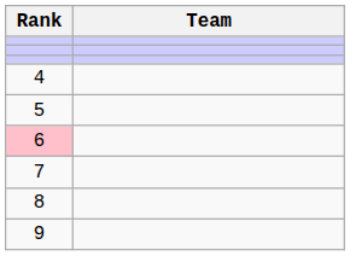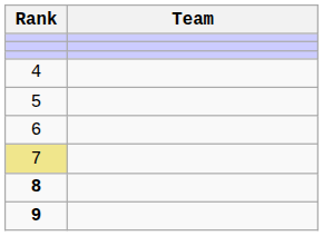row 7 | Rank: pink background -> no background
row 8 | Rank: no background -> khaki background
row 9 | Rank: normal -> bold
row 10 | Rank: normal -> bold
